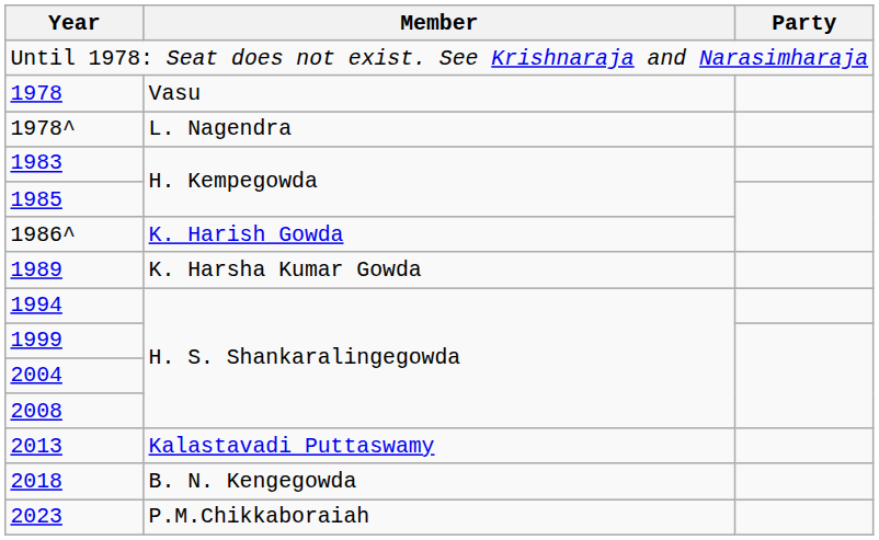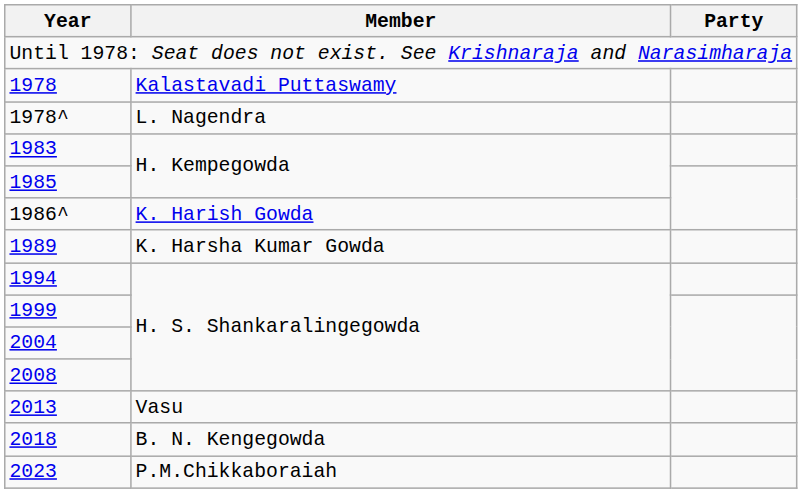1978 | Member: Vasu -> Kalastavadi Puttaswamy
2013 | Member: Kalastavadi Puttaswamy -> Vasu
